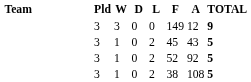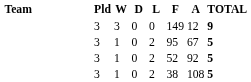row 3 | column 6: 45 -> 95
row 3 | column 7: 43 -> 67
